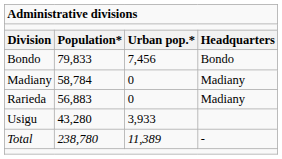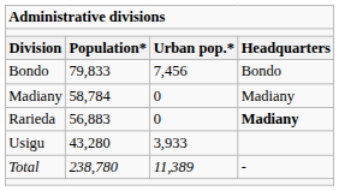Rarieda | column 4: normal -> bold
